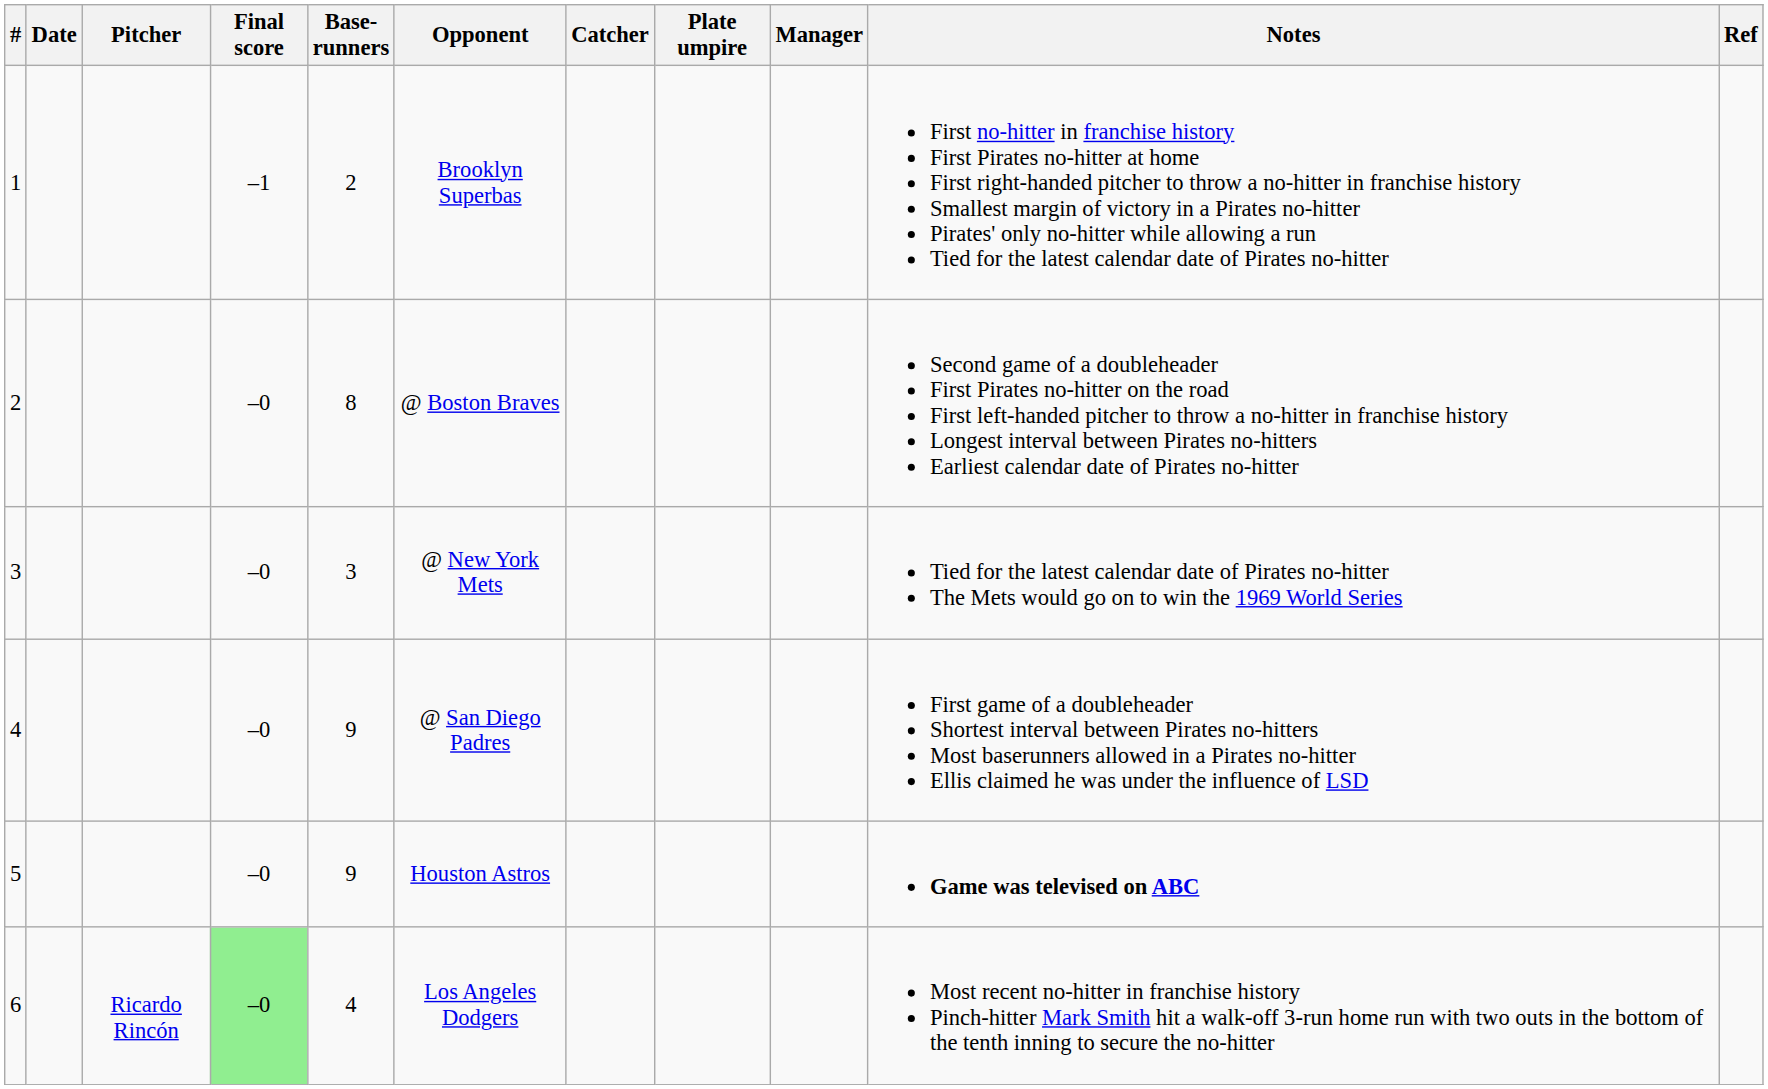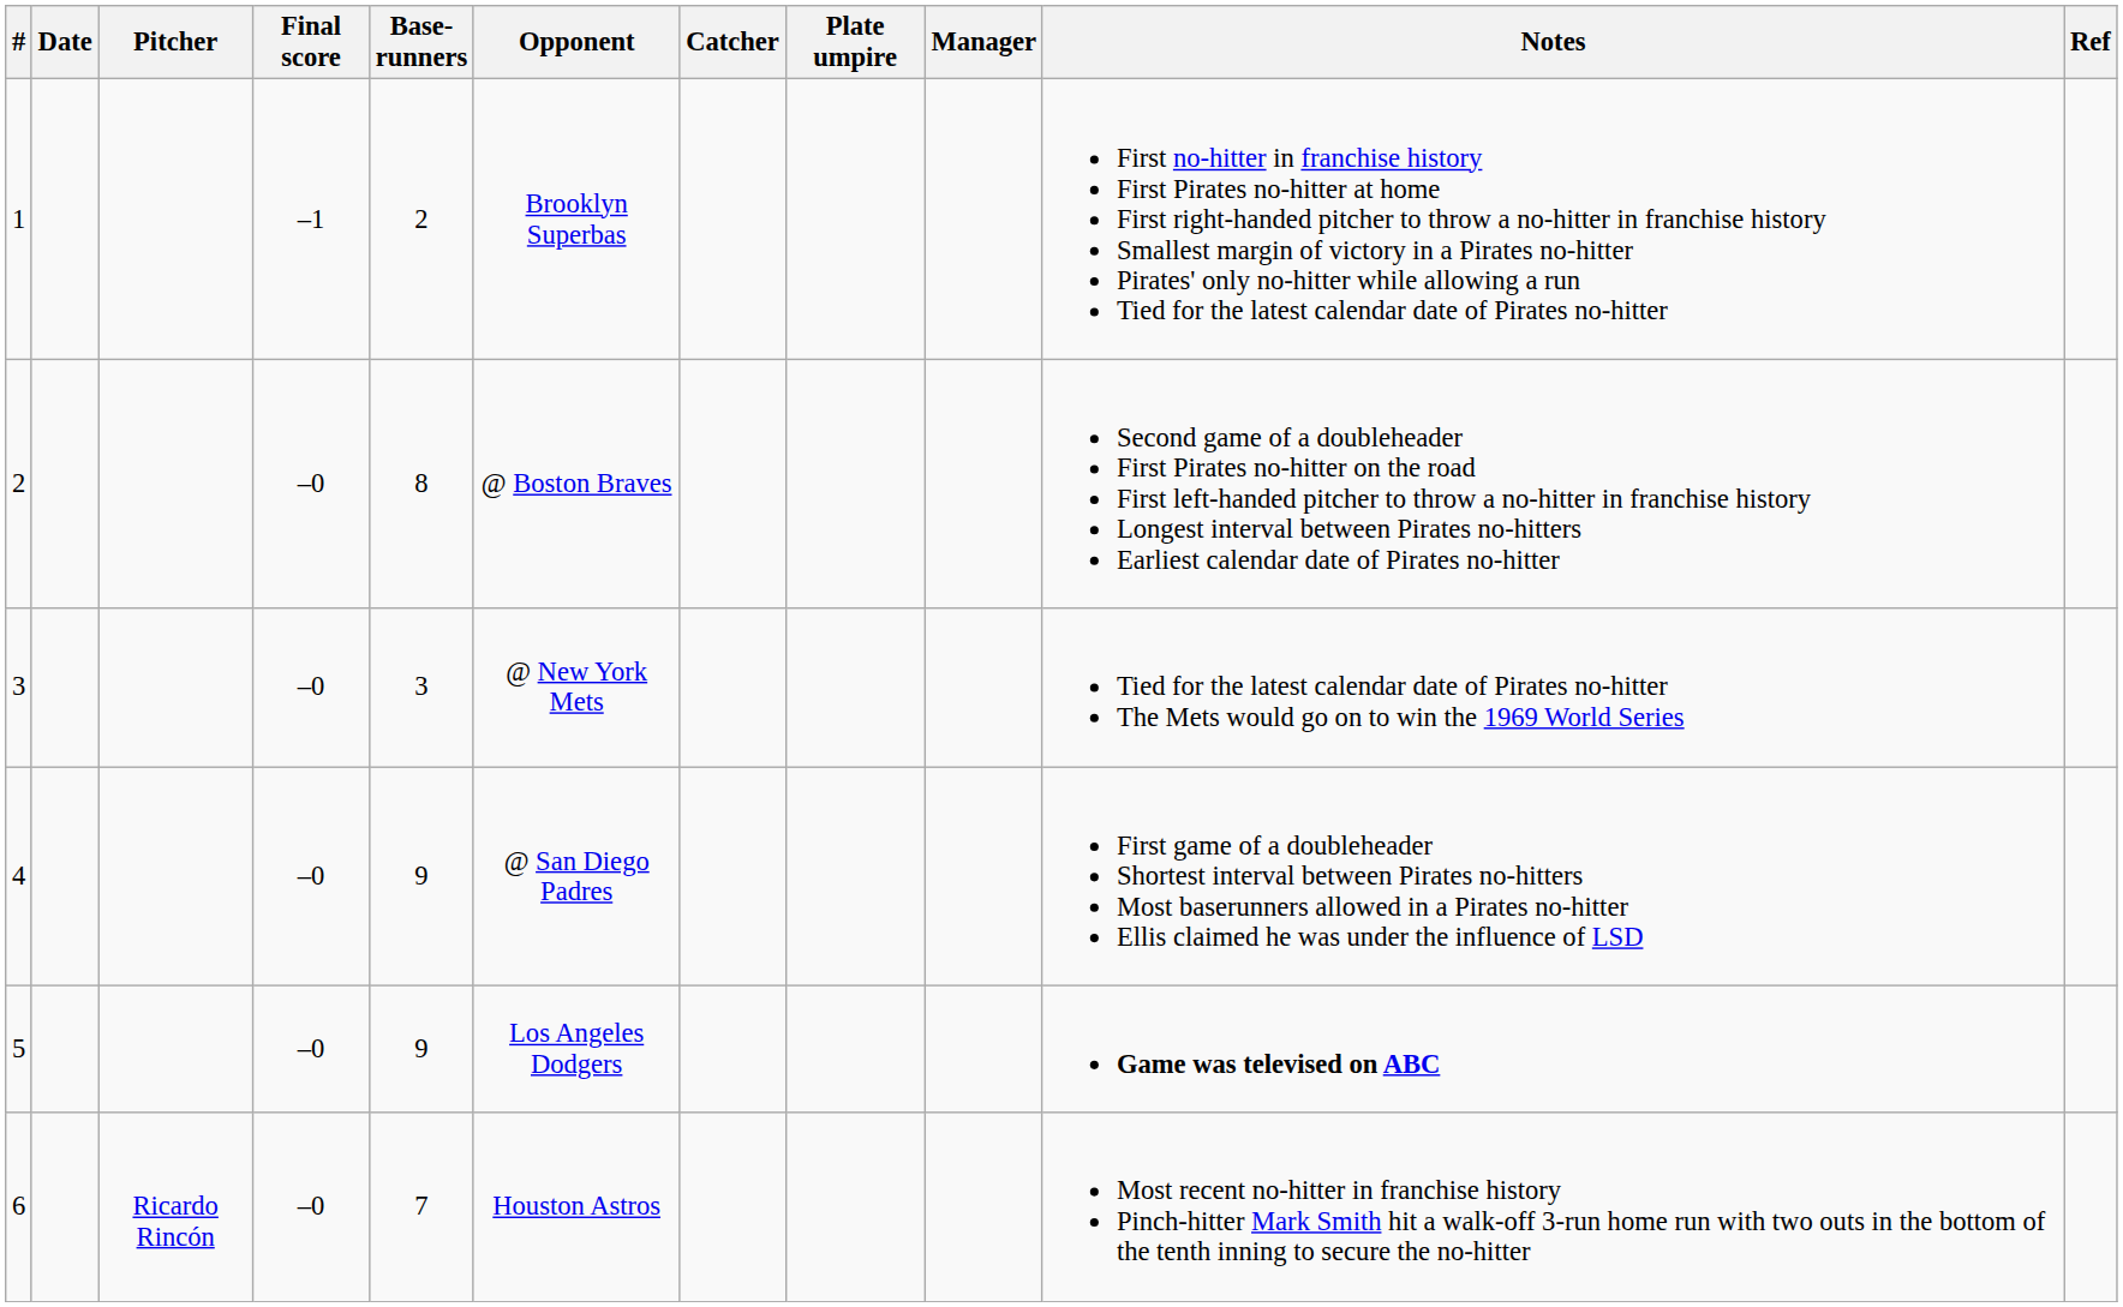5 | Opponent: Houston Astros -> Los Angeles Dodgers
6 | Final score: lightgreen background -> no background
6 | Base- runners: 4 -> 7
6 | Opponent: Los Angeles Dodgers -> Houston Astros
